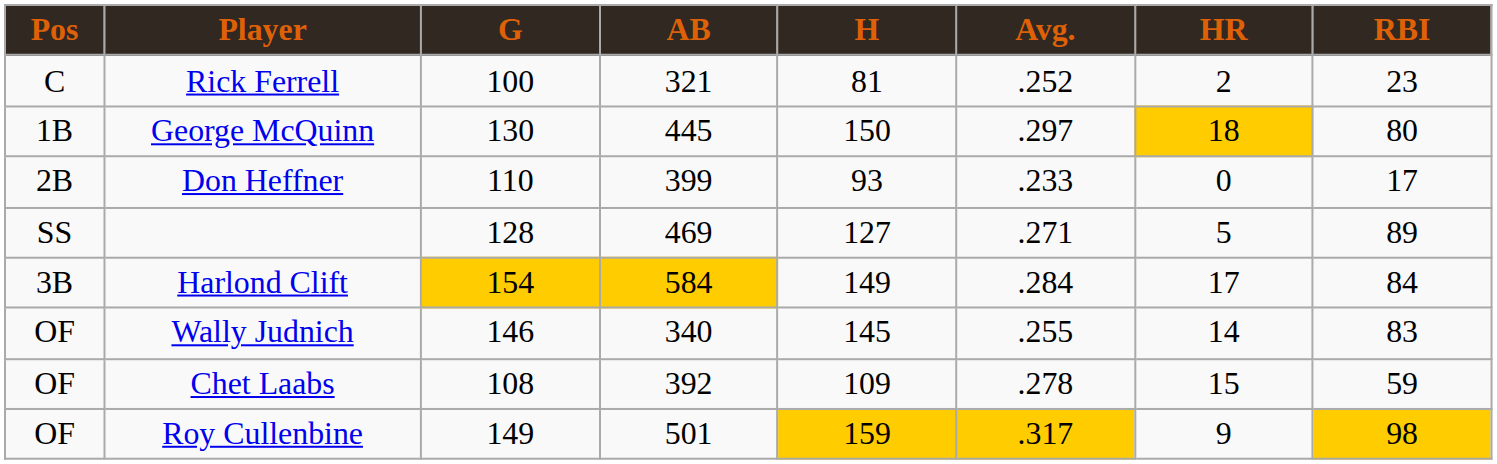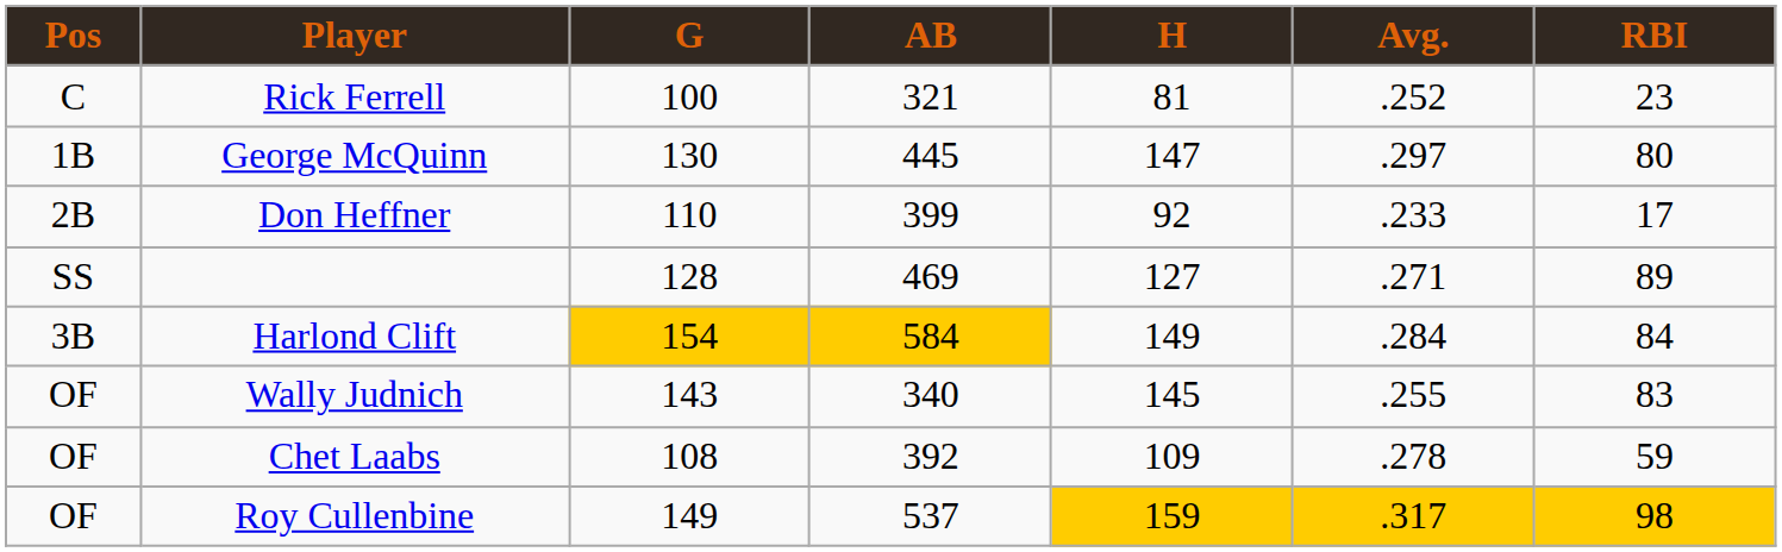- column: HR | 2 | 18 | 0 | 5 | 17 | 14 | 15 | 9
George McQuinn | H: 150 -> 147
Don Heffner | H: 93 -> 92
Wally Judnich | G: 146 -> 143
Roy Cullenbine | AB: 501 -> 537
